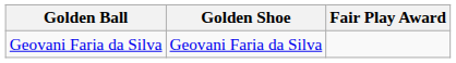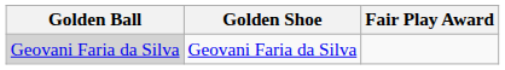row 2 | Golden Ball: no background -> lightgrey background
